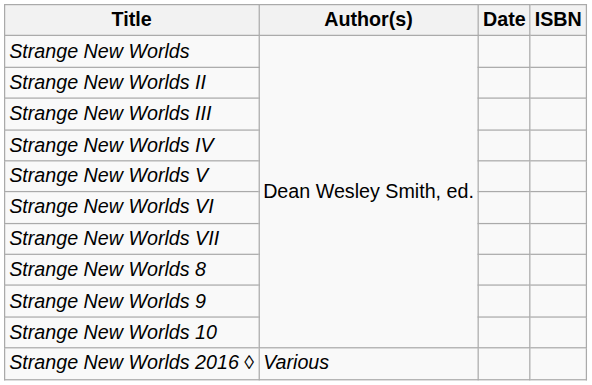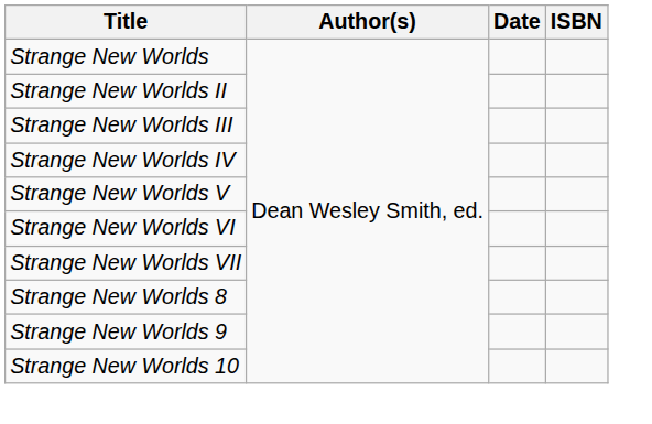- row: Strange New Worlds 2016 ◊ | Various
